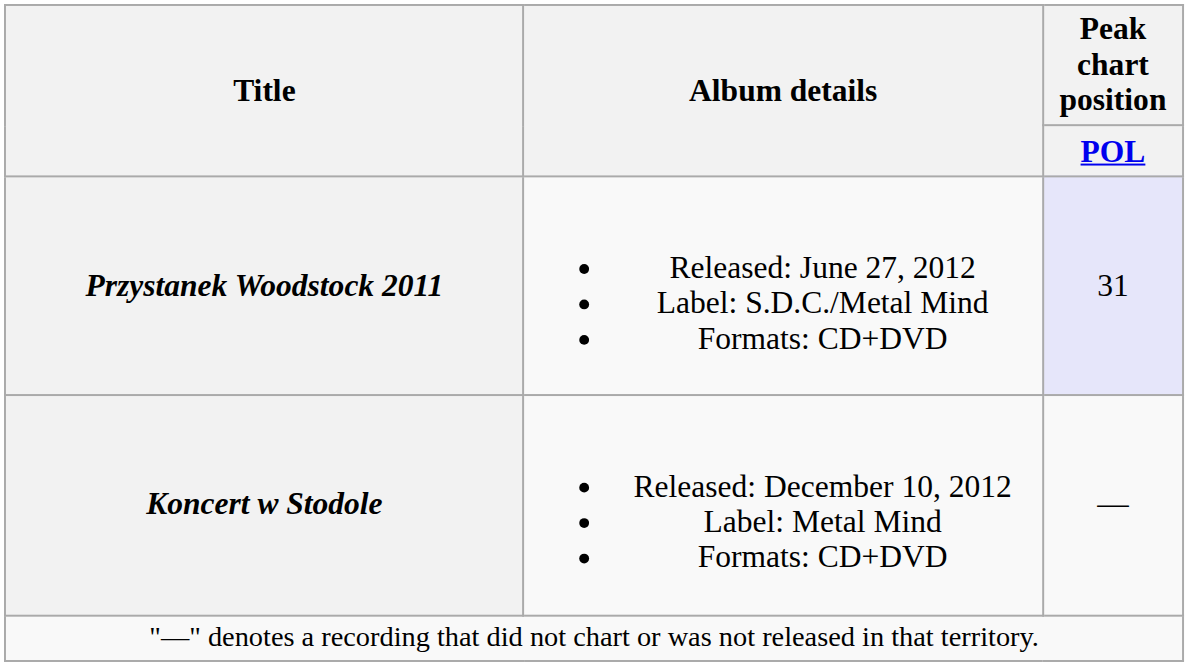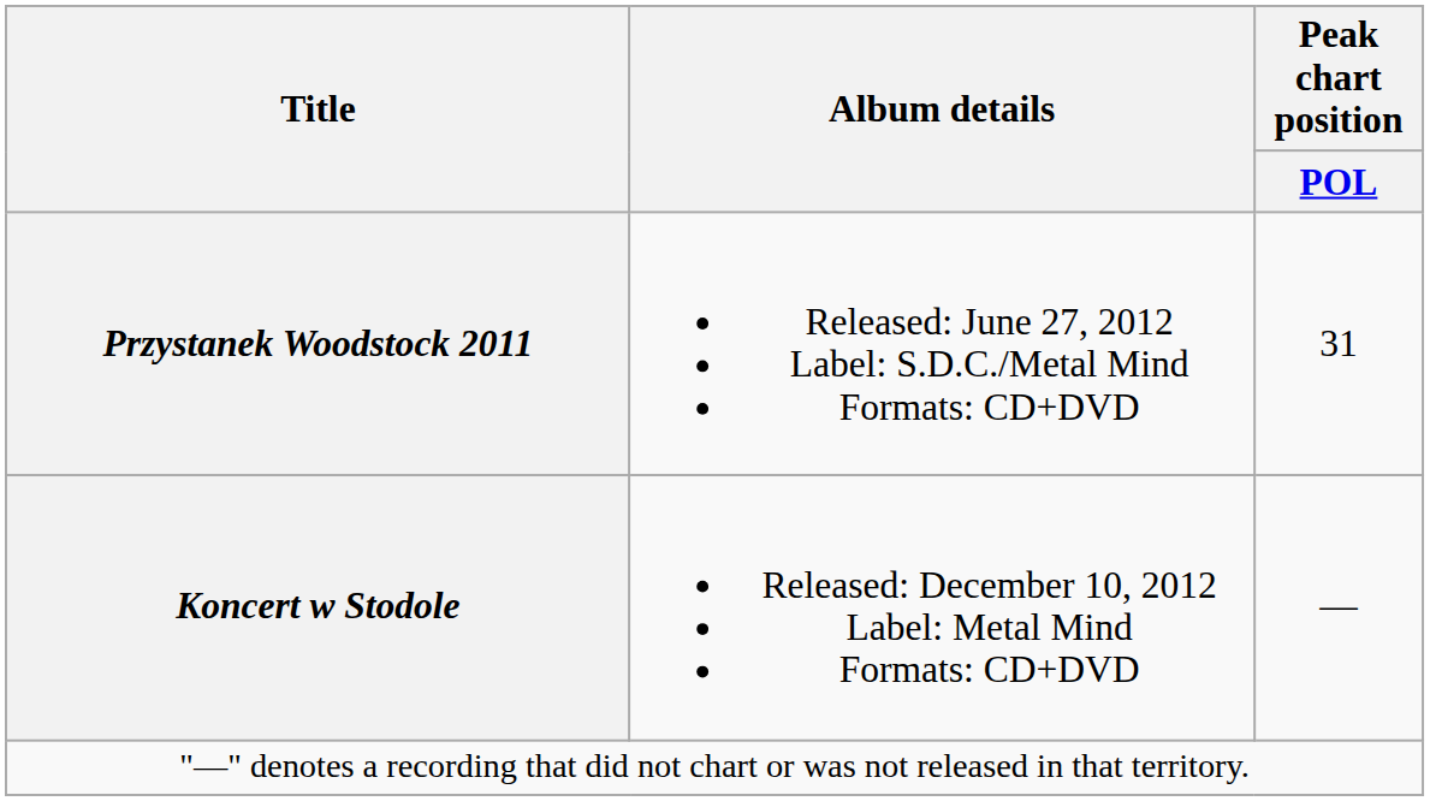Przystanek Woodstock 2011 | Peak chart position / POL: lavender background -> no background
